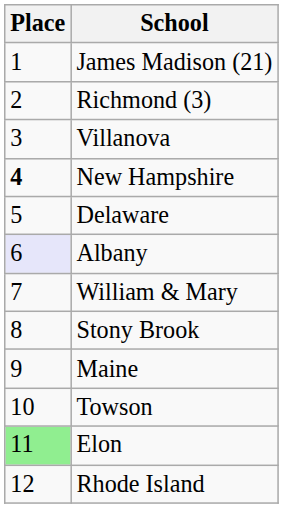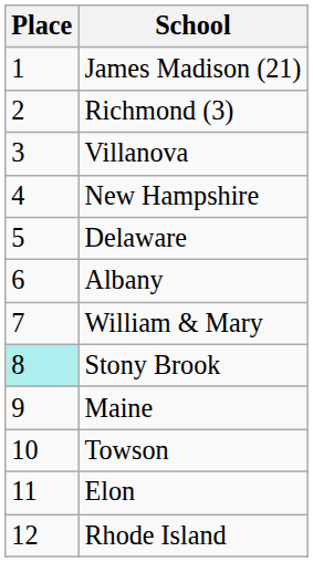New Hampshire | Place: bold -> normal
Albany | Place: lavender background -> no background
Stony Brook | Place: no background -> paleturquoise background
Elon | Place: lightgreen background -> no background
